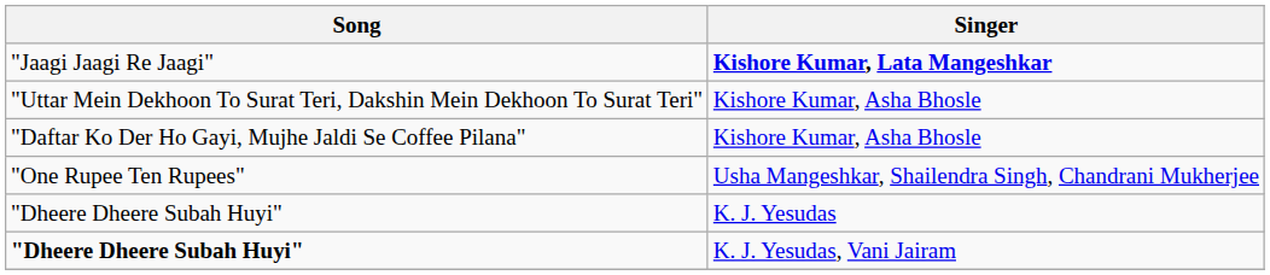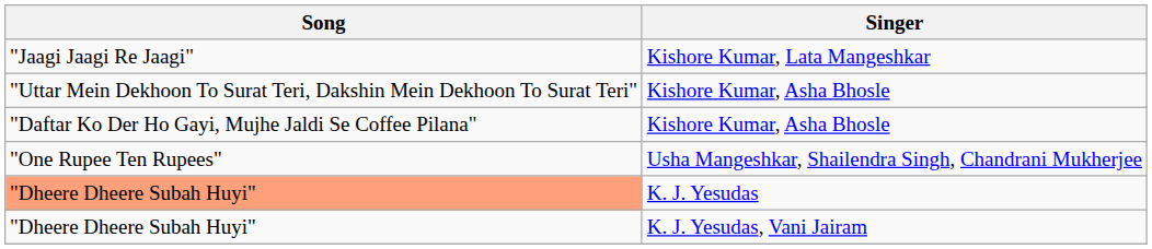row 2 | Singer: bold -> normal
row 6 | Song: no background -> lightsalmon background
row 7 | Song: bold -> normal
